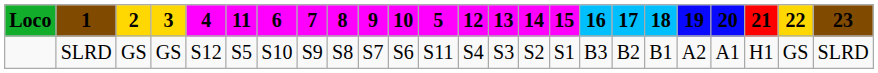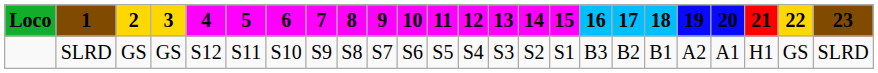columns swapped: 5 <-> 11
